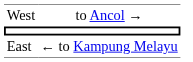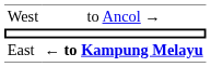East | column 2: normal -> bold
